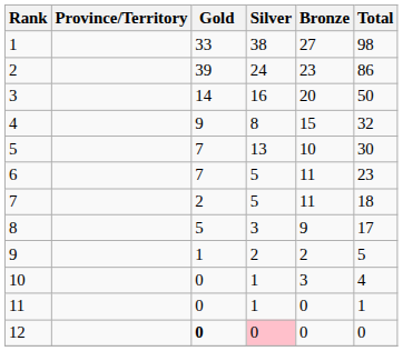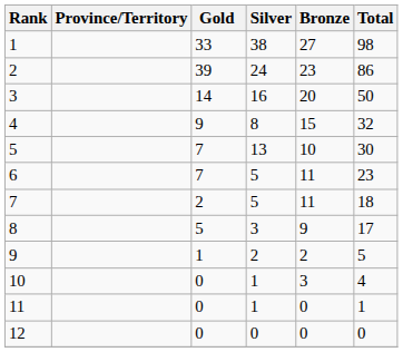12 | Gold: bold -> normal
12 | Silver: pink background -> no background
